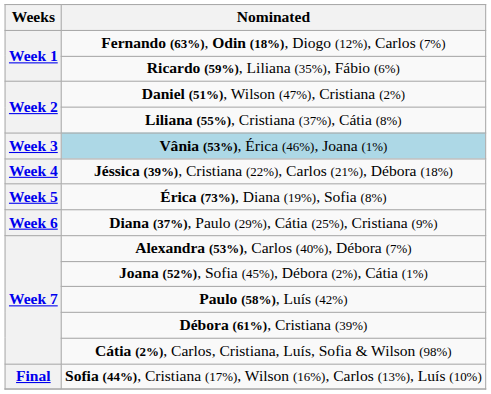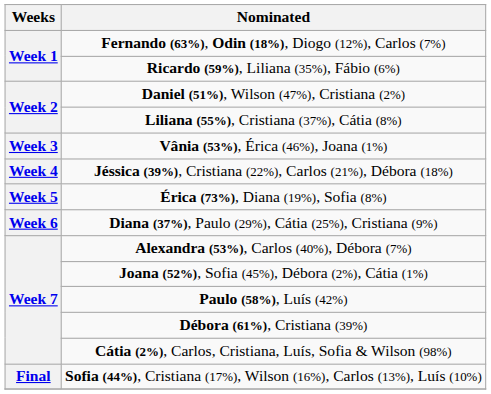Vânia (53%), Érica (46%), Joana (1%) | Nominated: lightblue background -> no background
